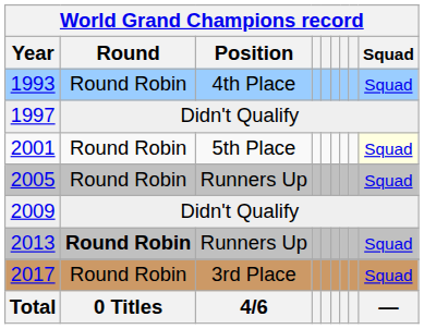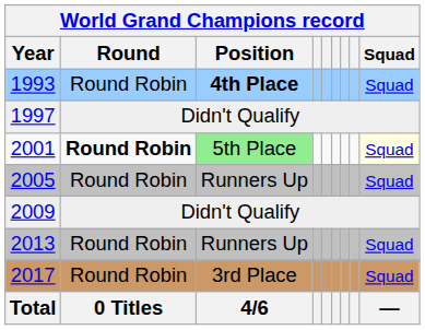1993 | Position: normal -> bold
2001 | Round: normal -> bold
2001 | Position: no background -> lightgreen background
2013 | Round: bold -> normal
